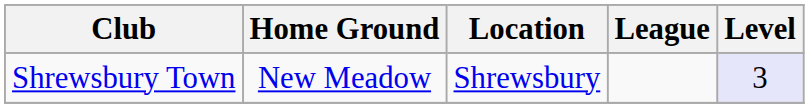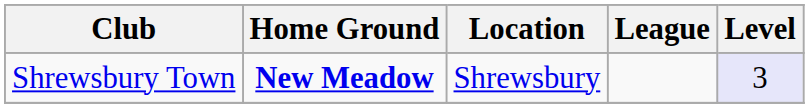Shrewsbury Town | Home Ground: normal -> bold
